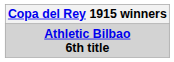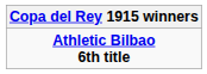row 2 | column 1: lightgrey background -> no background
